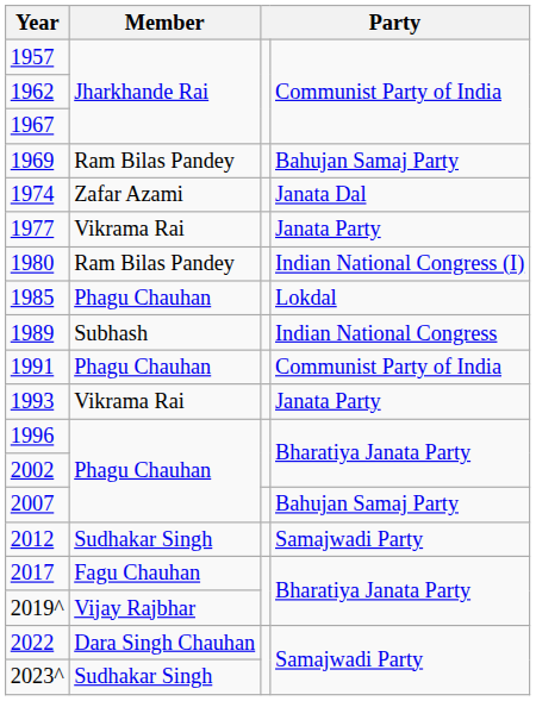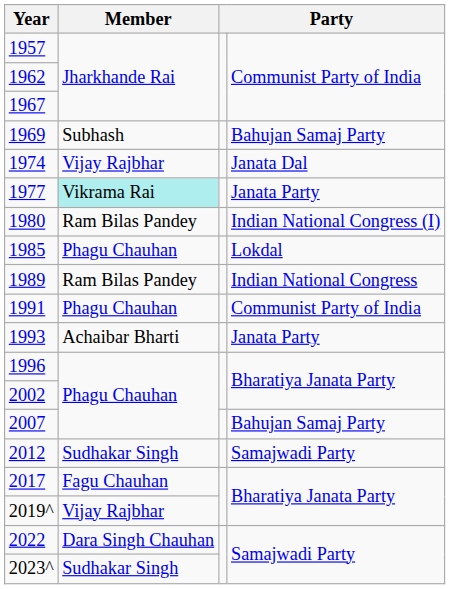1969 | Member: Ram Bilas Pandey -> Subhash
1974 | Member: Zafar Azami -> Vijay Rajbhar
1977 | Member: no background -> paleturquoise background
1989 | Member: Subhash -> Ram Bilas Pandey
1993 | Member: Vikrama Rai -> Achaibar Bharti
